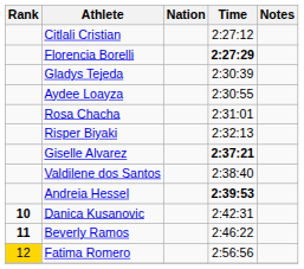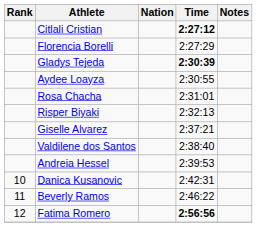Citlali Cristian | Time: normal -> bold
Florencia Borelli | Time: bold -> normal
Gladys Tejeda | Time: normal -> bold
Giselle Alvarez | Time: bold -> normal
Andreia Hessel | Time: bold -> normal
Danica Kusanovic | Rank: bold -> normal
Beverly Ramos | Rank: bold -> normal
Fatima Romero | Rank: gold background -> no background
Fatima Romero | Time: normal -> bold
